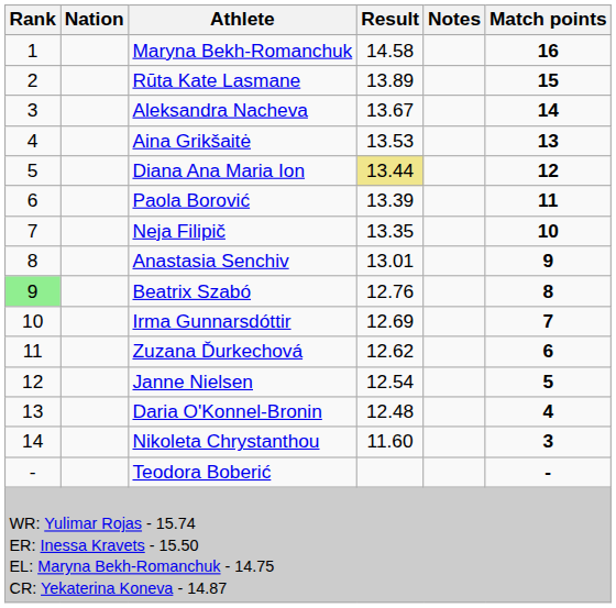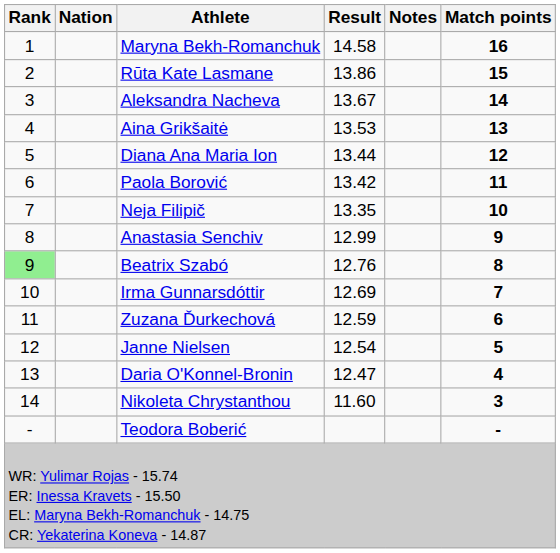Rūta Kate Lasmane | Result: 13.89 -> 13.86
Diana Ana Maria Ion | Result: khaki background -> no background
Paola Borović | Result: 13.39 -> 13.42
Anastasia Senchiv | Result: 13.01 -> 12.99
Zuzana Ďurkechová | Result: 12.62 -> 12.59
Daria O'Konnel-Bronin | Result: 12.48 -> 12.47
